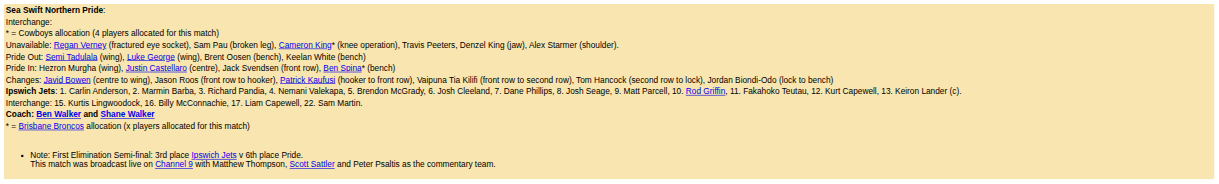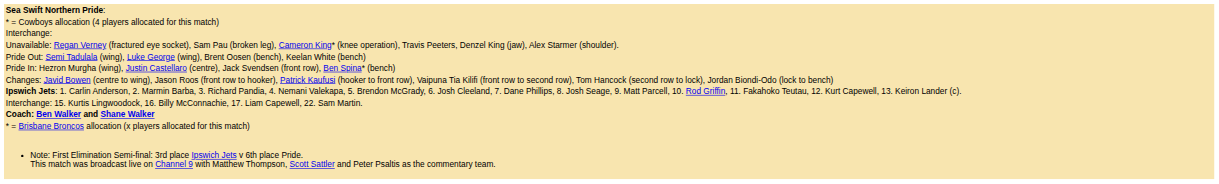row 2 | column 1: Interchange: -> * = Cowboys allocation (4 players allocated for this match)
row 3 | column 1: * = Cowboys allocation (4 players allocated for this match) -> Interchange:
